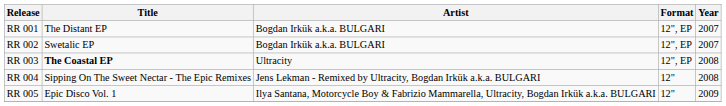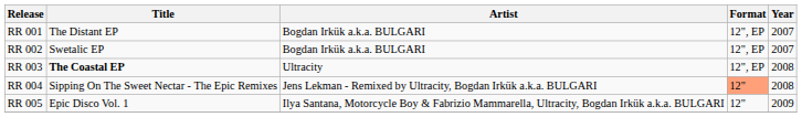RR 004 | Format: no background -> lightsalmon background
